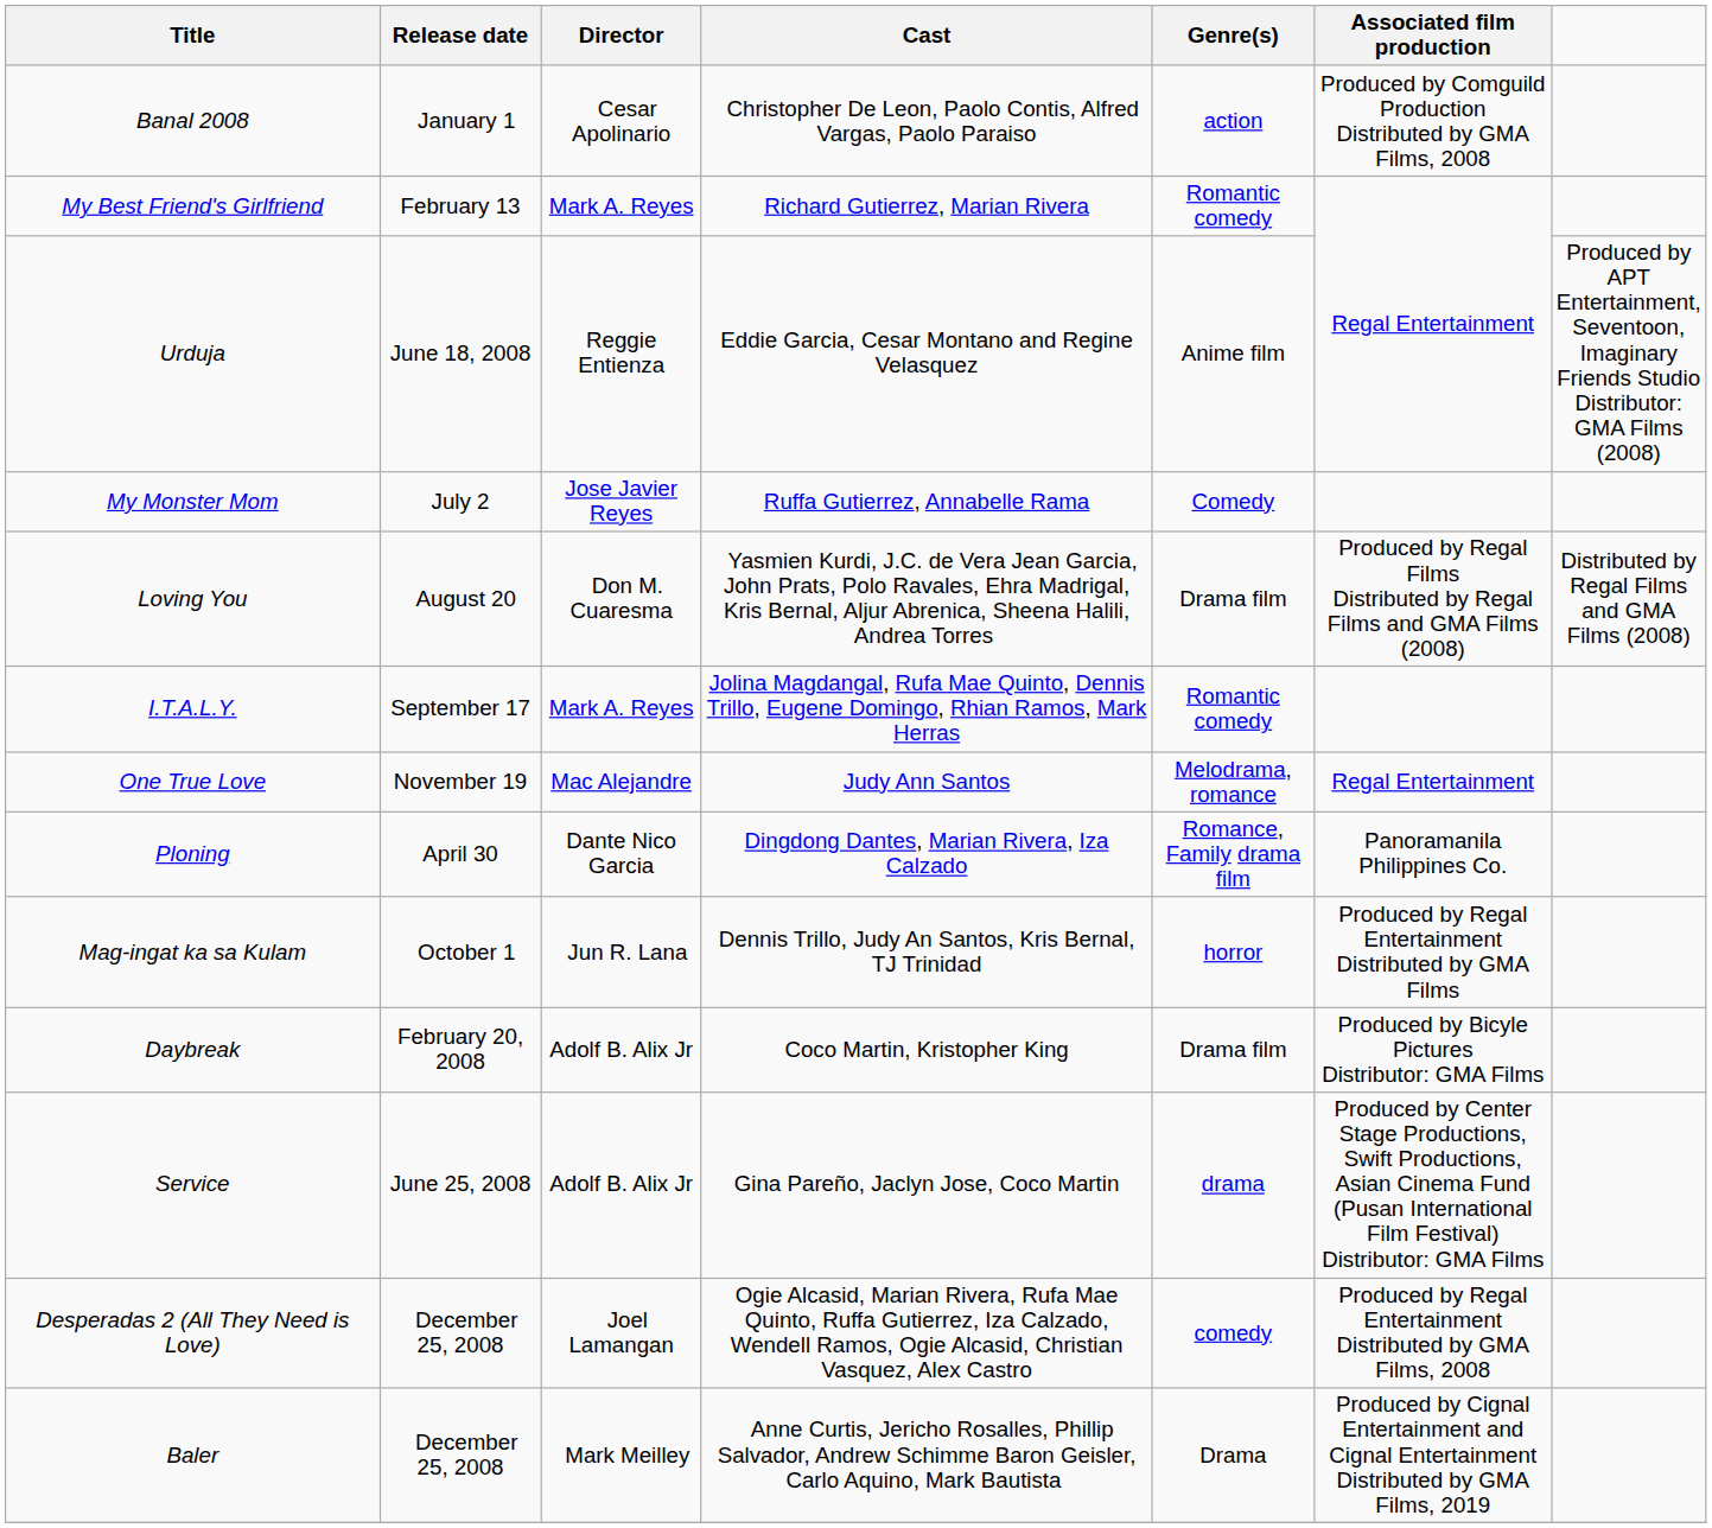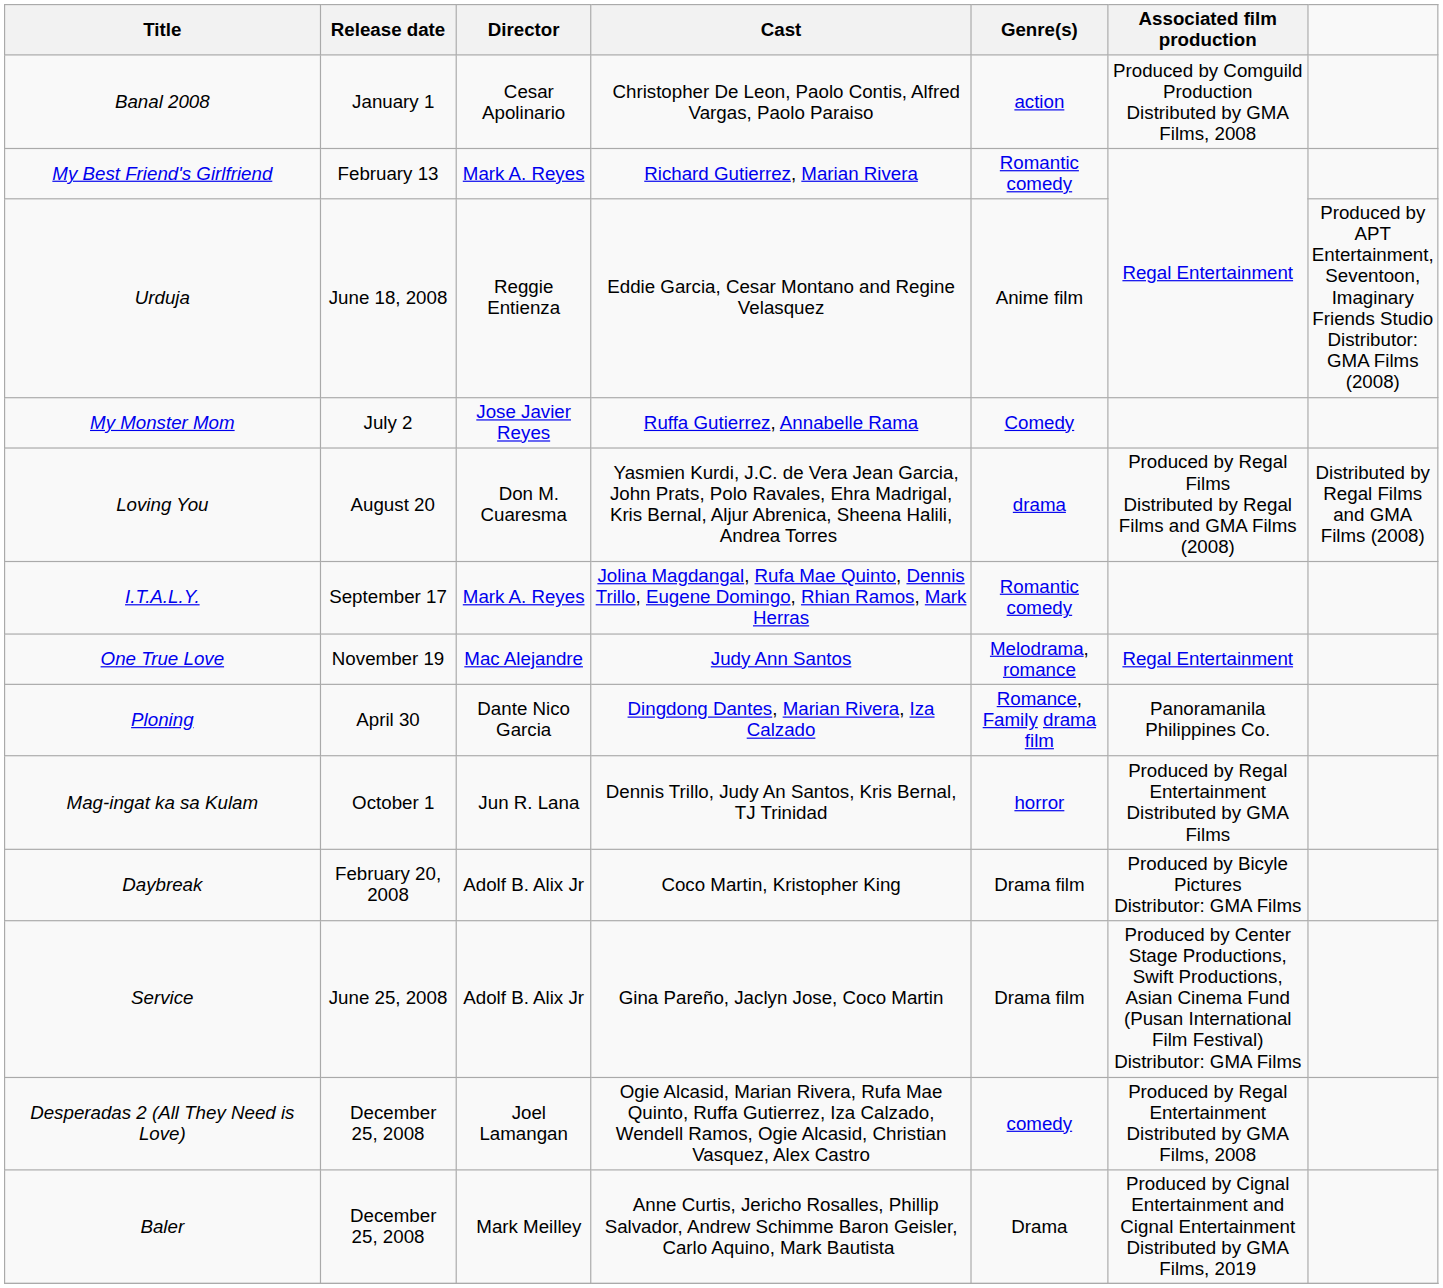Loving You | Genre(s): Drama film -> drama
Service | Genre(s): drama -> Drama film
